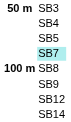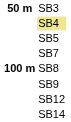SB4 | column 2: no background -> khaki background
SB7 | column 2: paleturquoise background -> no background
